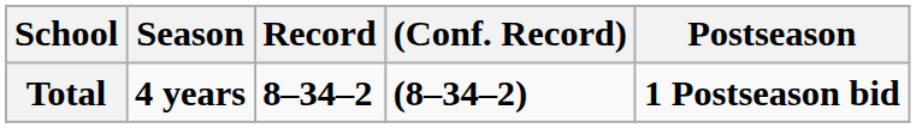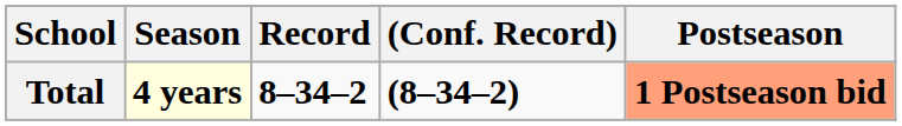row 2 | Season: no background -> lightyellow background
row 2 | Postseason: no background -> lightsalmon background
